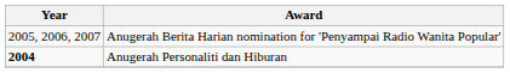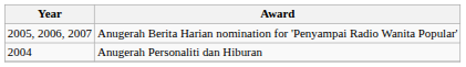Anugerah Personaliti dan Hiburan | Year: bold -> normal
